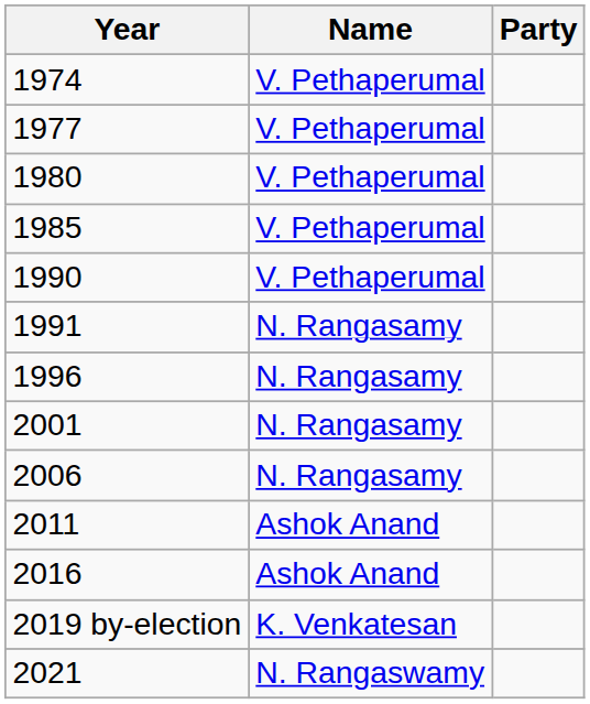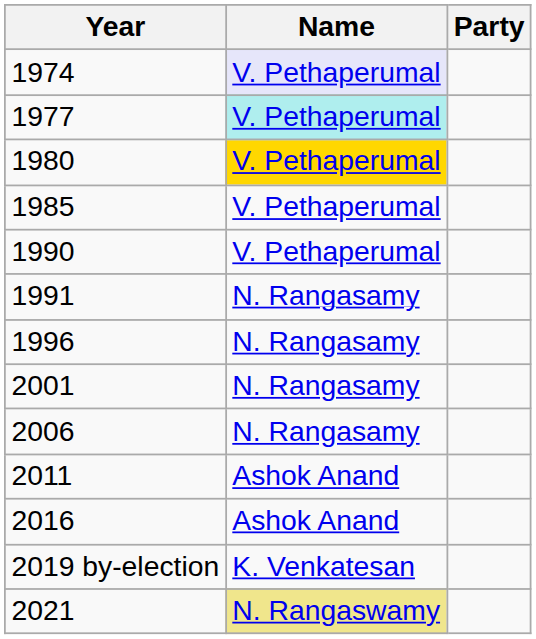1974 | Name: no background -> lavender background
1977 | Name: no background -> paleturquoise background
1980 | Name: no background -> gold background
2021 | Name: no background -> khaki background
